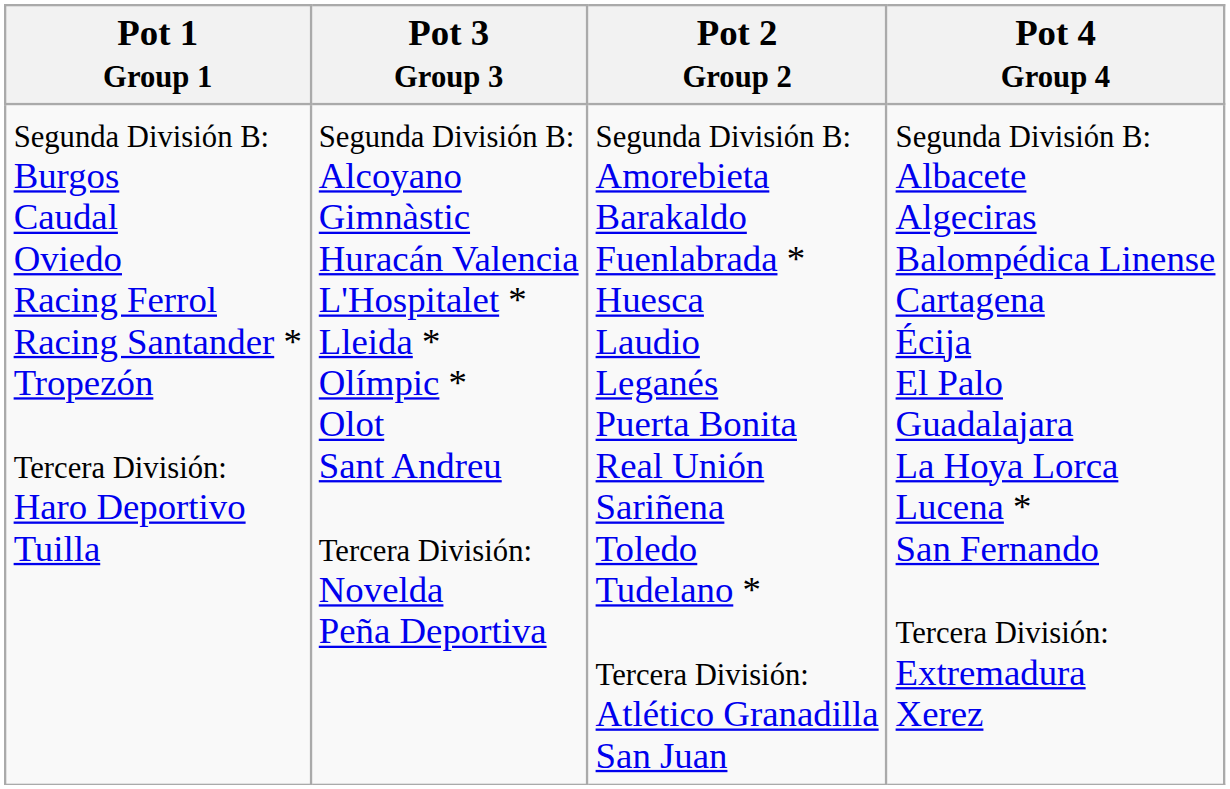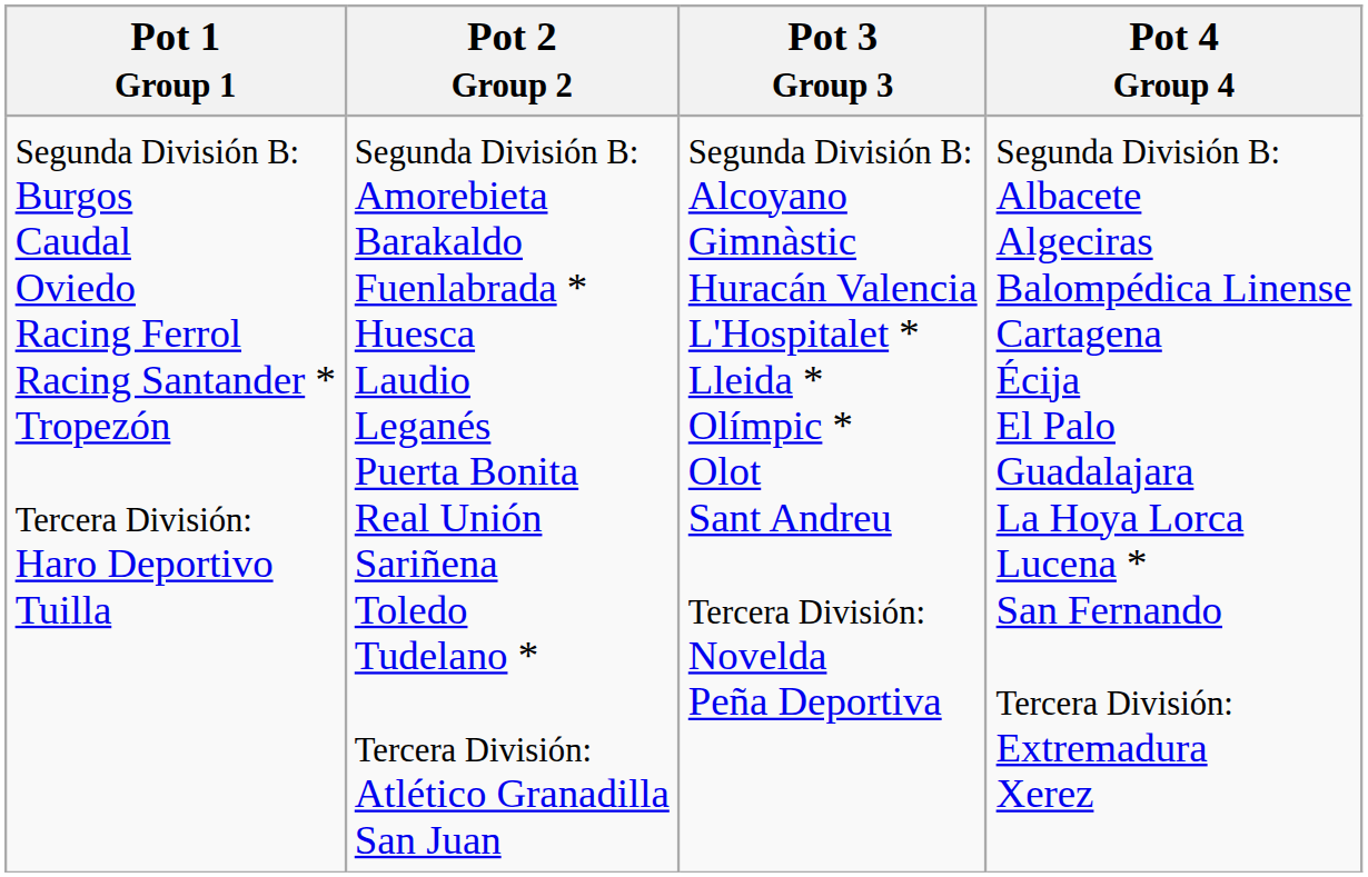columns swapped: Pot 2 Group 2 <-> Pot 3 Group 3
